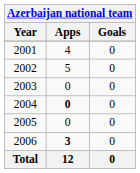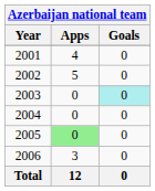2003 | Goals: no background -> paleturquoise background
2004 | Apps: bold -> normal
2005 | Apps: no background -> lightgreen background
2006 | Apps: bold -> normal
